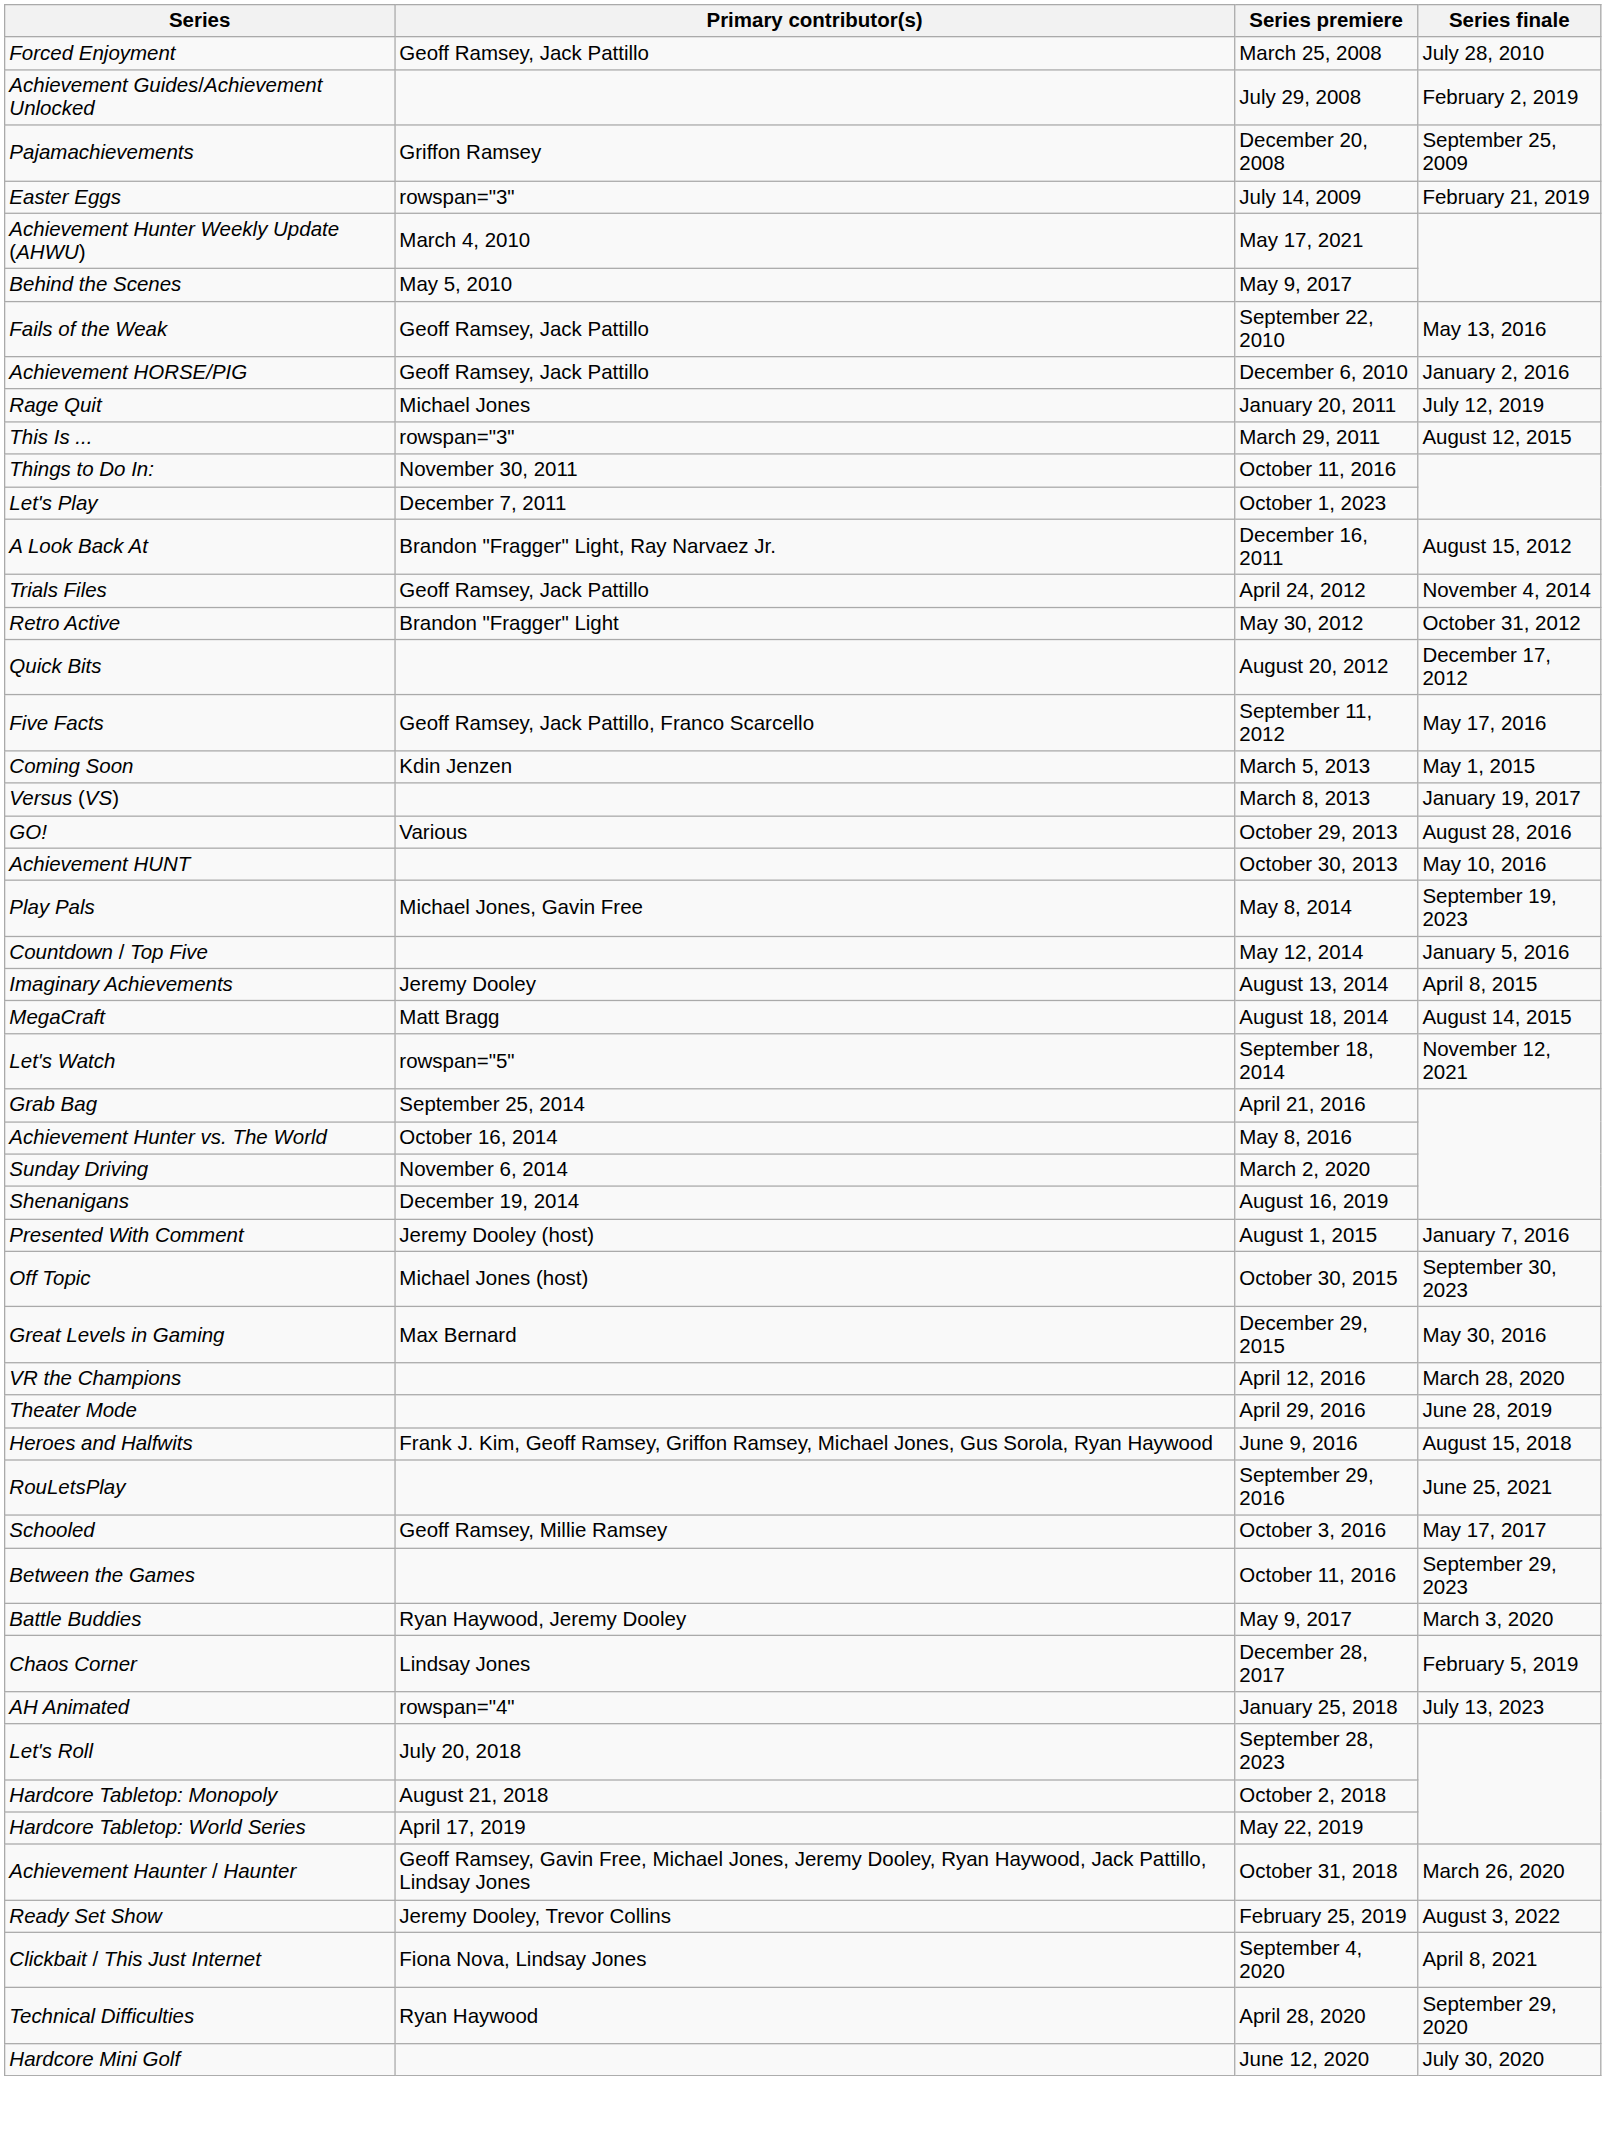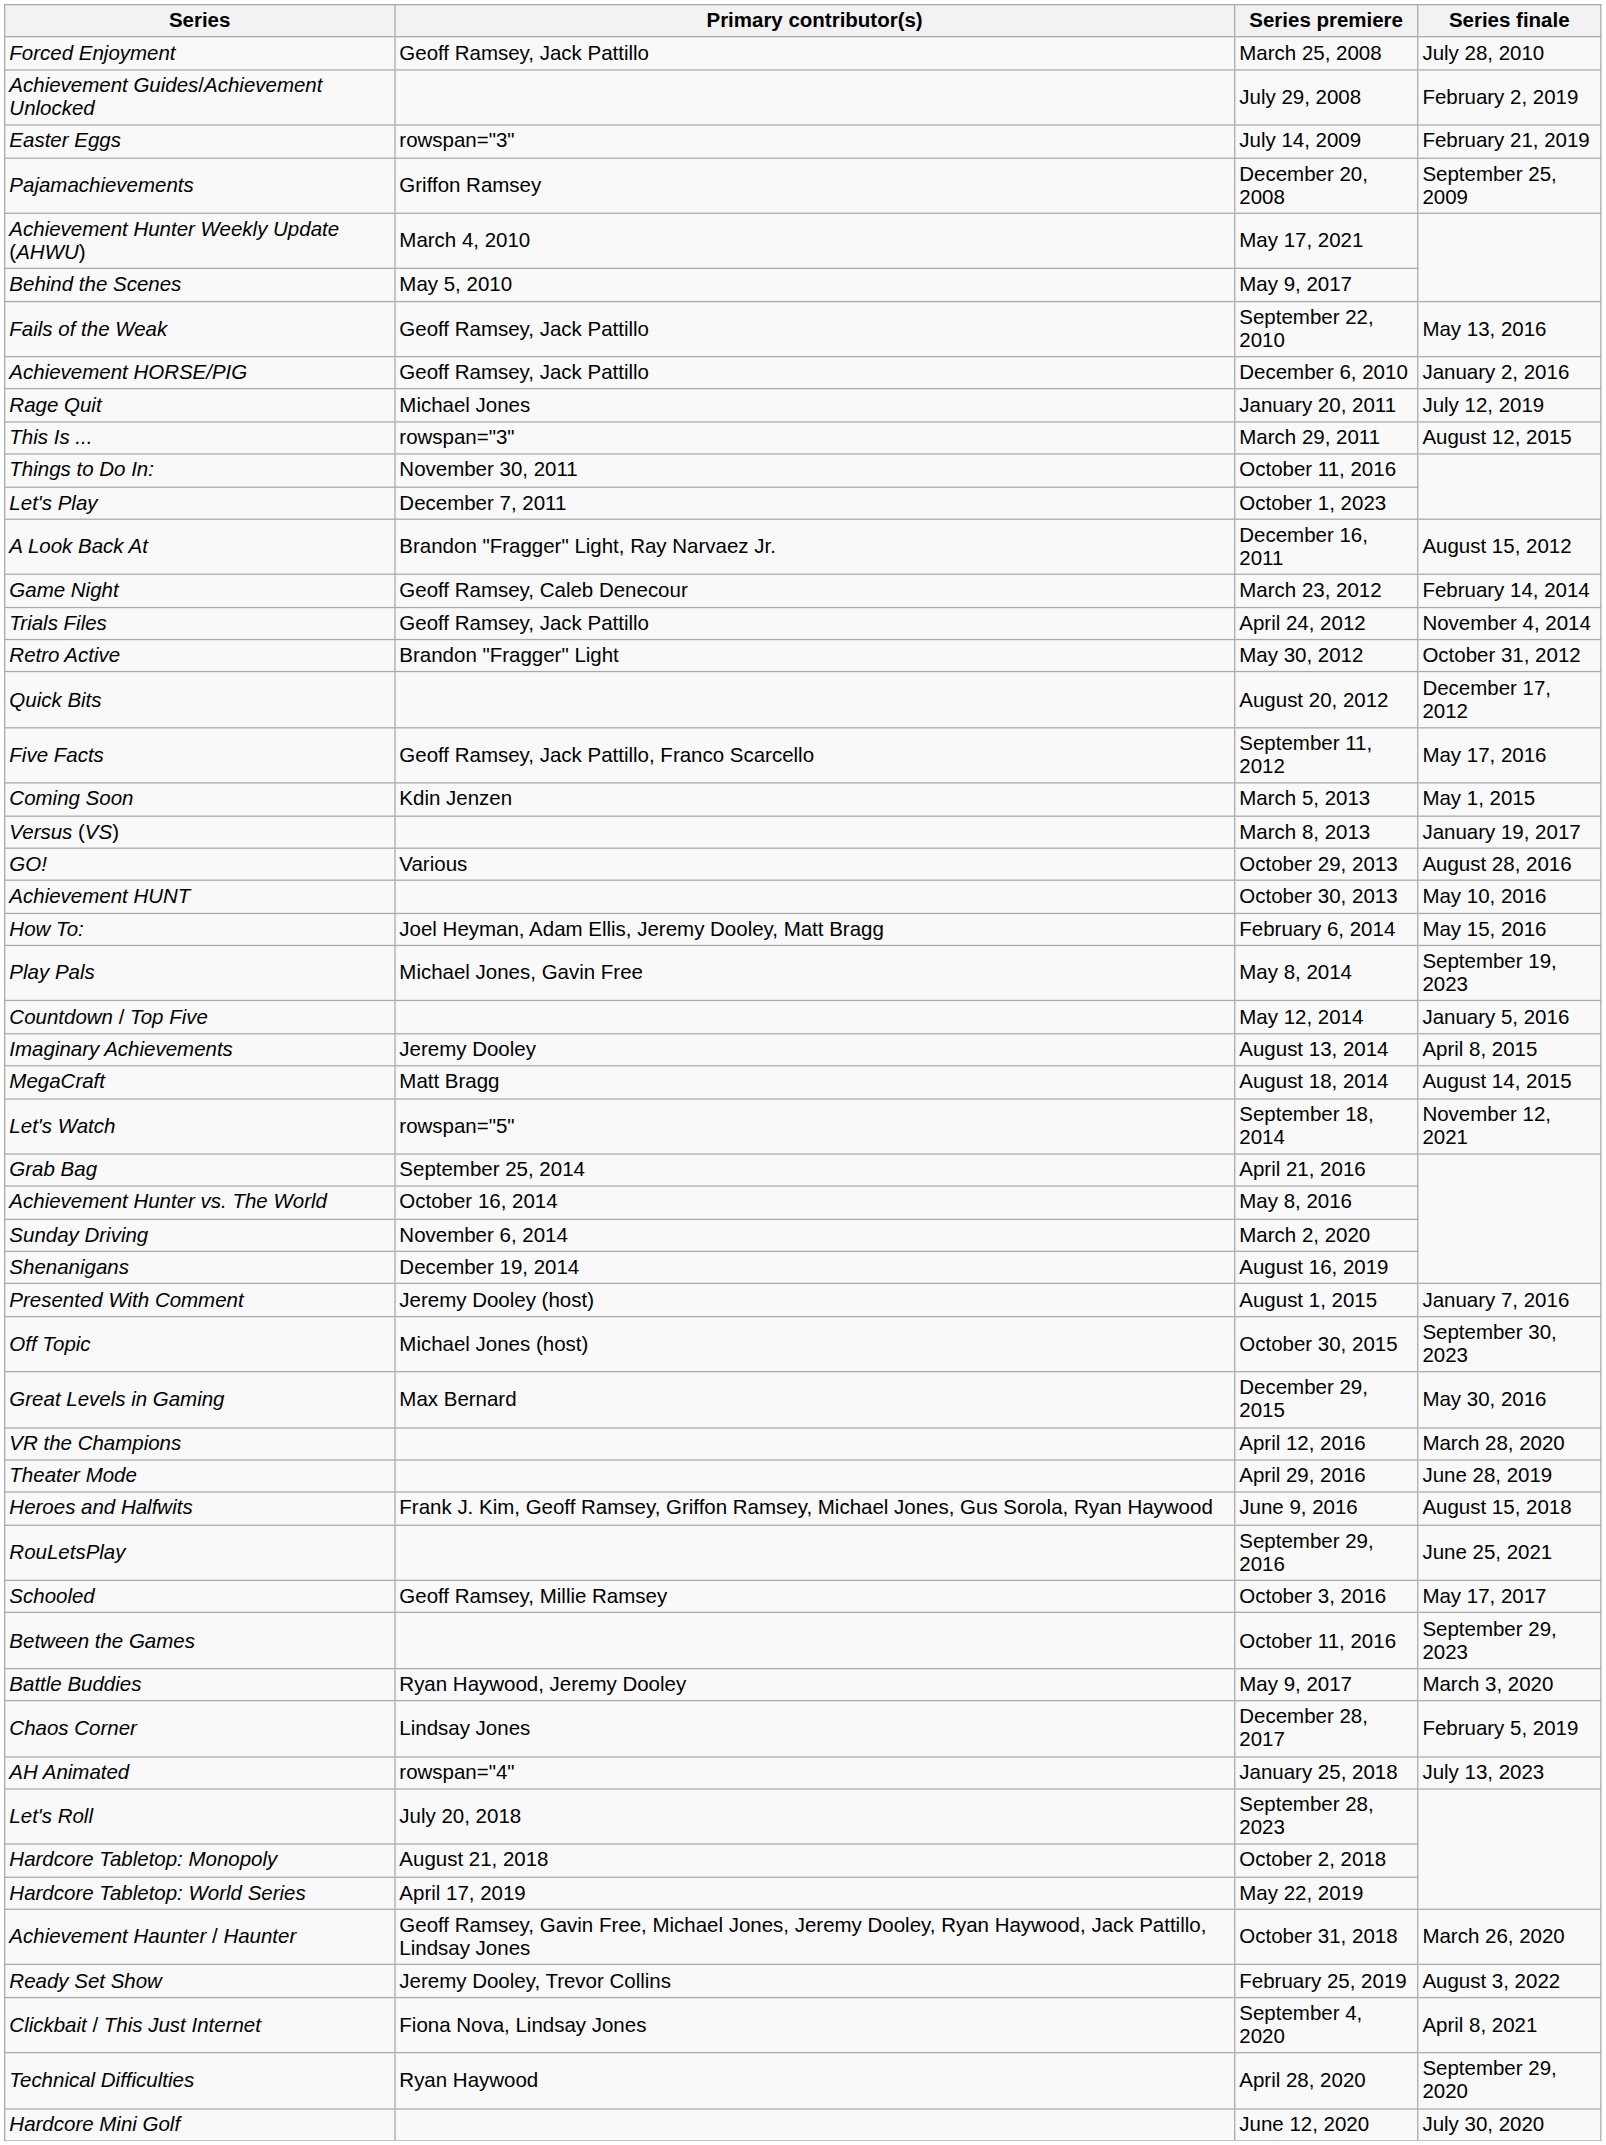rows swapped: Pajamachievements <-> Easter Eggs
+ row: Game Night | Geoff Ramsey, Caleb Denecour | March 23, 2012 | February 14, 2014
+ row: How To: | Joel Heyman, Adam Ellis, Jeremy Dooley, Matt Bragg | February 6, 2014 | May 15, 2016
